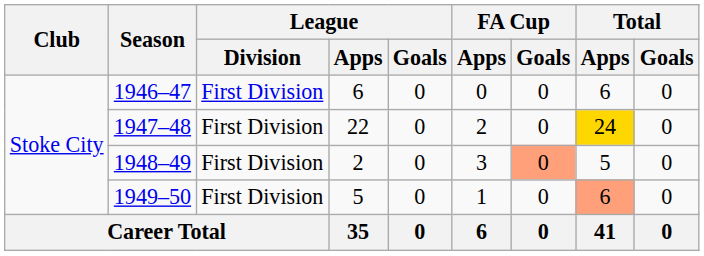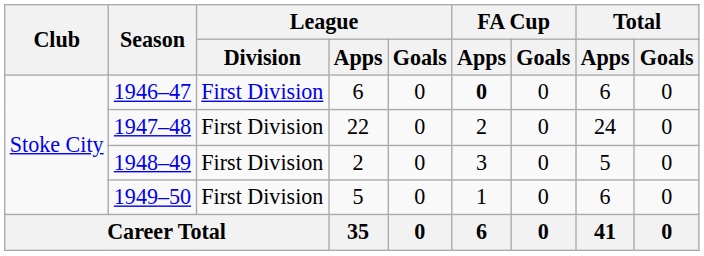1946–47 | FA Cup / Apps: normal -> bold
1947–48 | Total / Apps: gold background -> no background
1948–49 | FA Cup / Goals: lightsalmon background -> no background
1949–50 | Total / Apps: lightsalmon background -> no background
